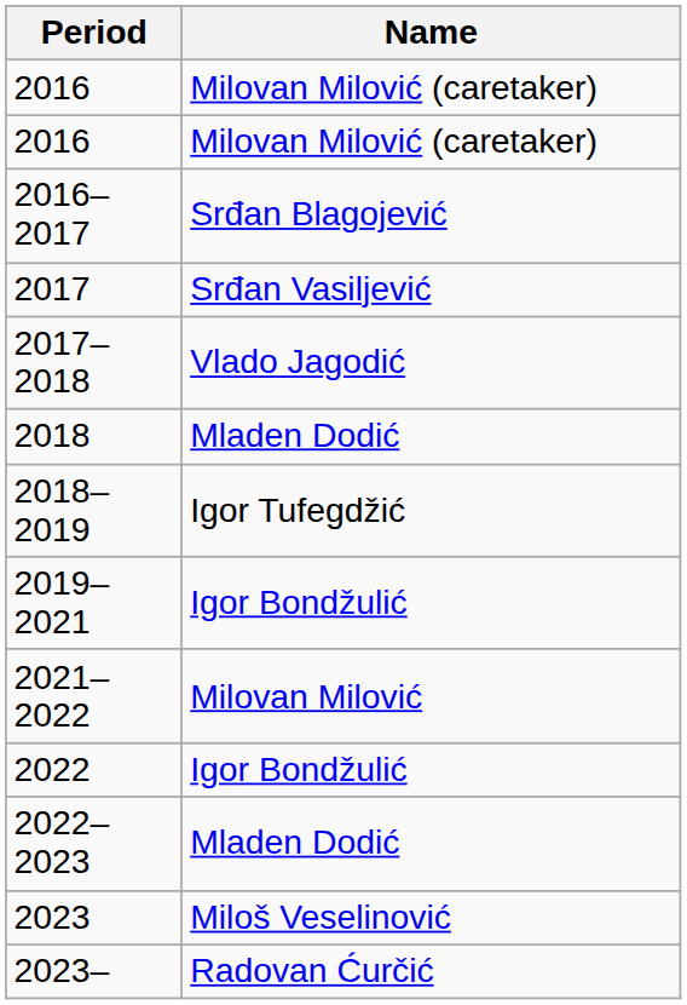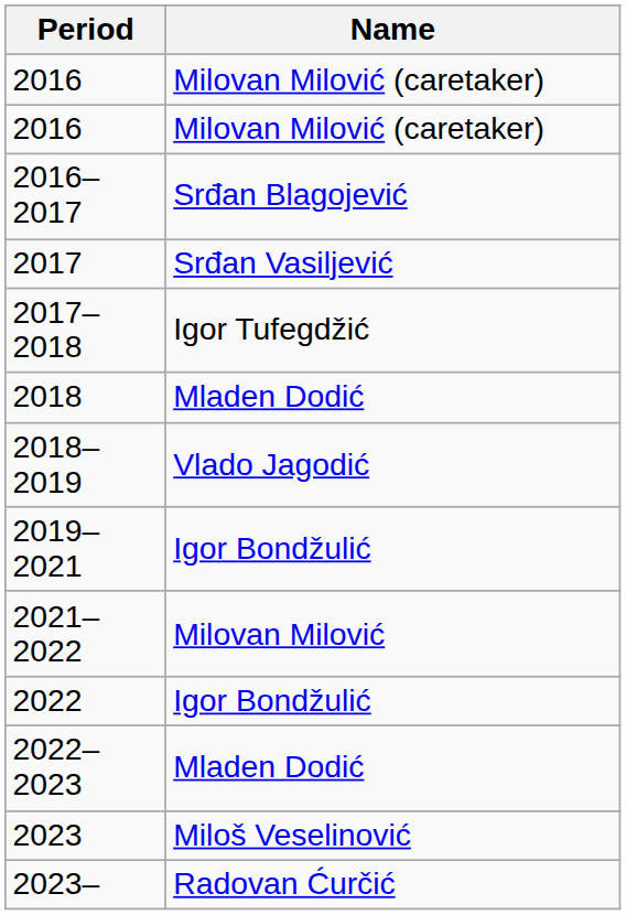row 6 | Name: Vlado Jagodić -> Igor Tufegdžić
row 8 | Name: Igor Tufegdžić -> Vlado Jagodić
